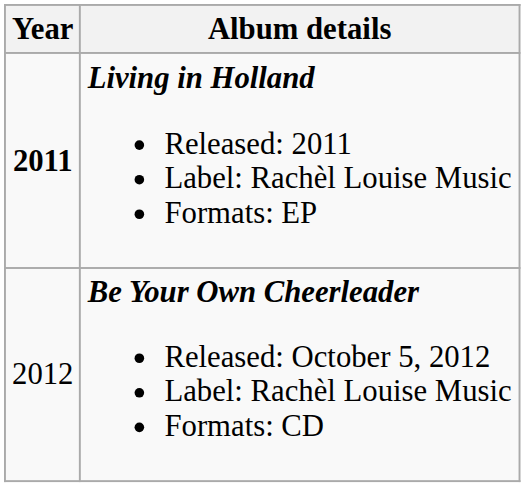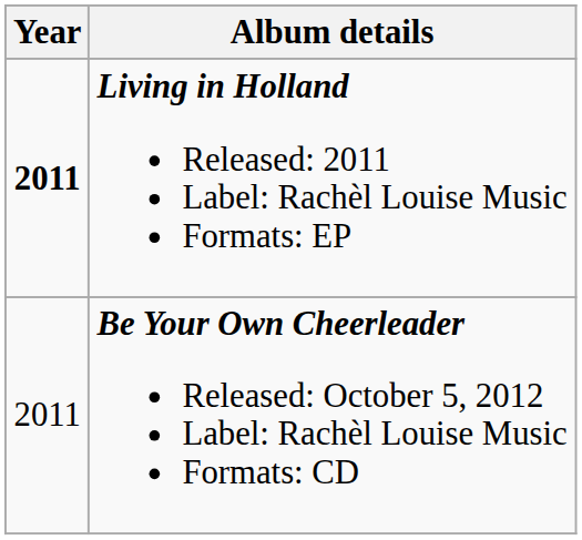row 3 | Year: 2012 -> 2011
